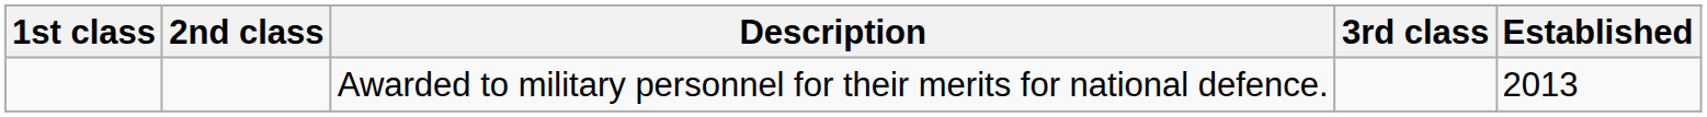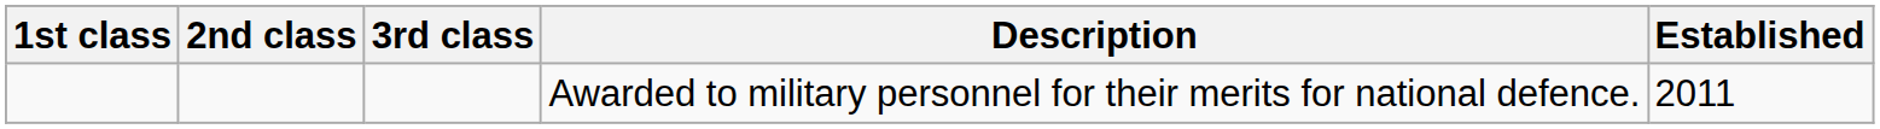columns swapped: 3rd class <-> Description
row 2 | Established: 2013 -> 2011
